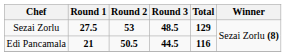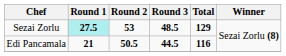Sezai Zorlu | Round 1: no background -> paleturquoise background
